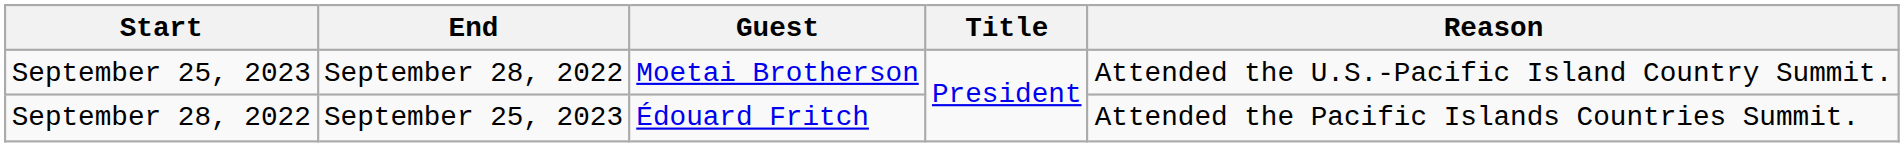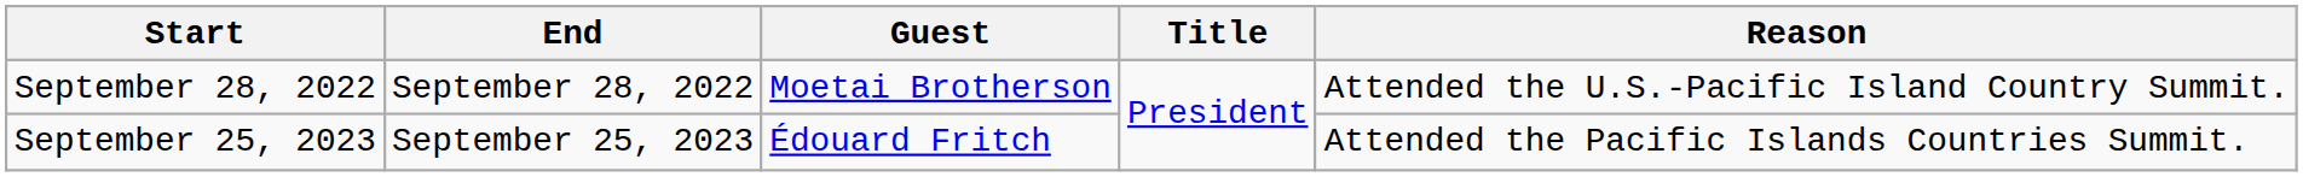row 2 | Start: September 25, 2023 -> September 28, 2022
row 3 | Start: September 28, 2022 -> September 25, 2023
